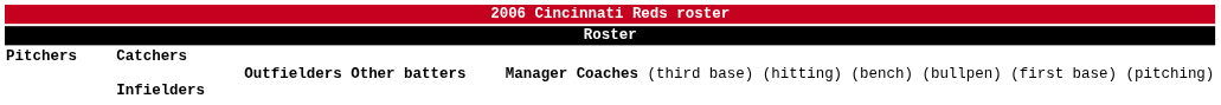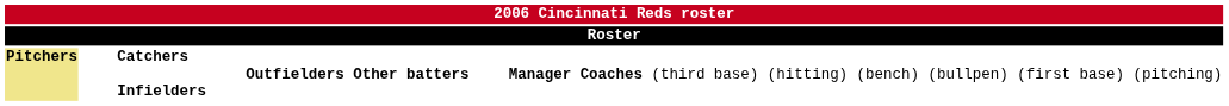Pitchers | column 1: no background -> khaki background
